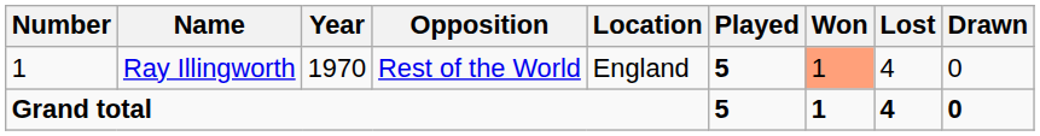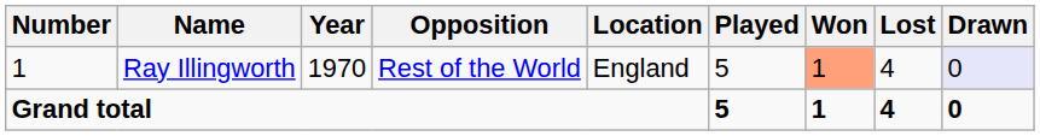row 2 | Played: bold -> normal
row 2 | Drawn: no background -> lavender background
